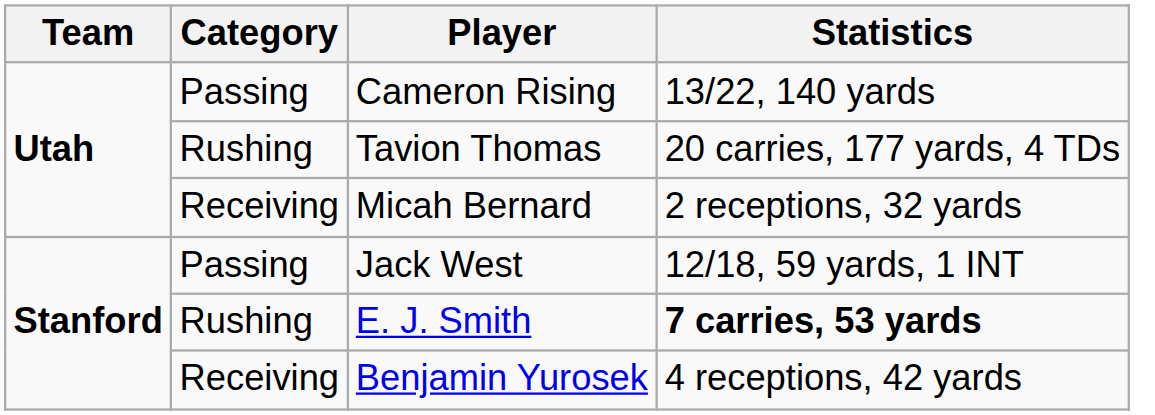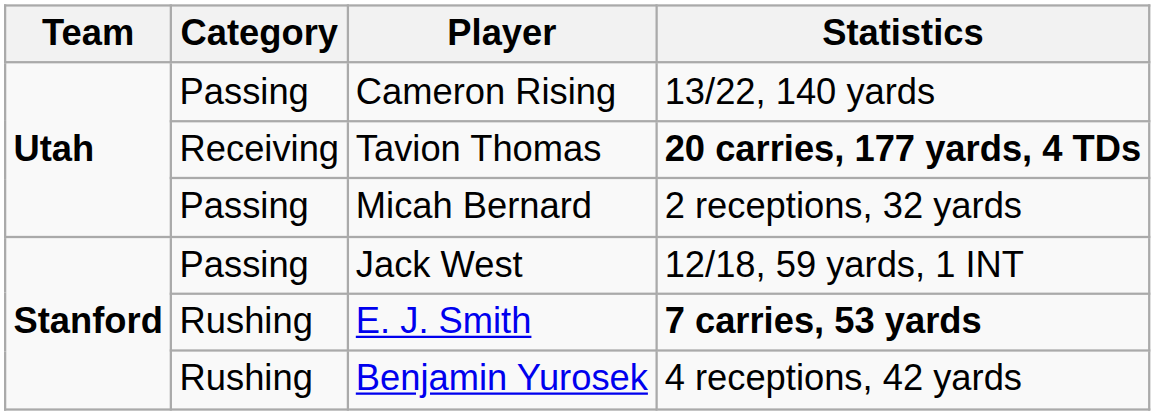Tavion Thomas | Category: Rushing -> Receiving
Tavion Thomas | Statistics: normal -> bold
Micah Bernard | Category: Receiving -> Passing
Benjamin Yurosek | Category: Receiving -> Rushing
